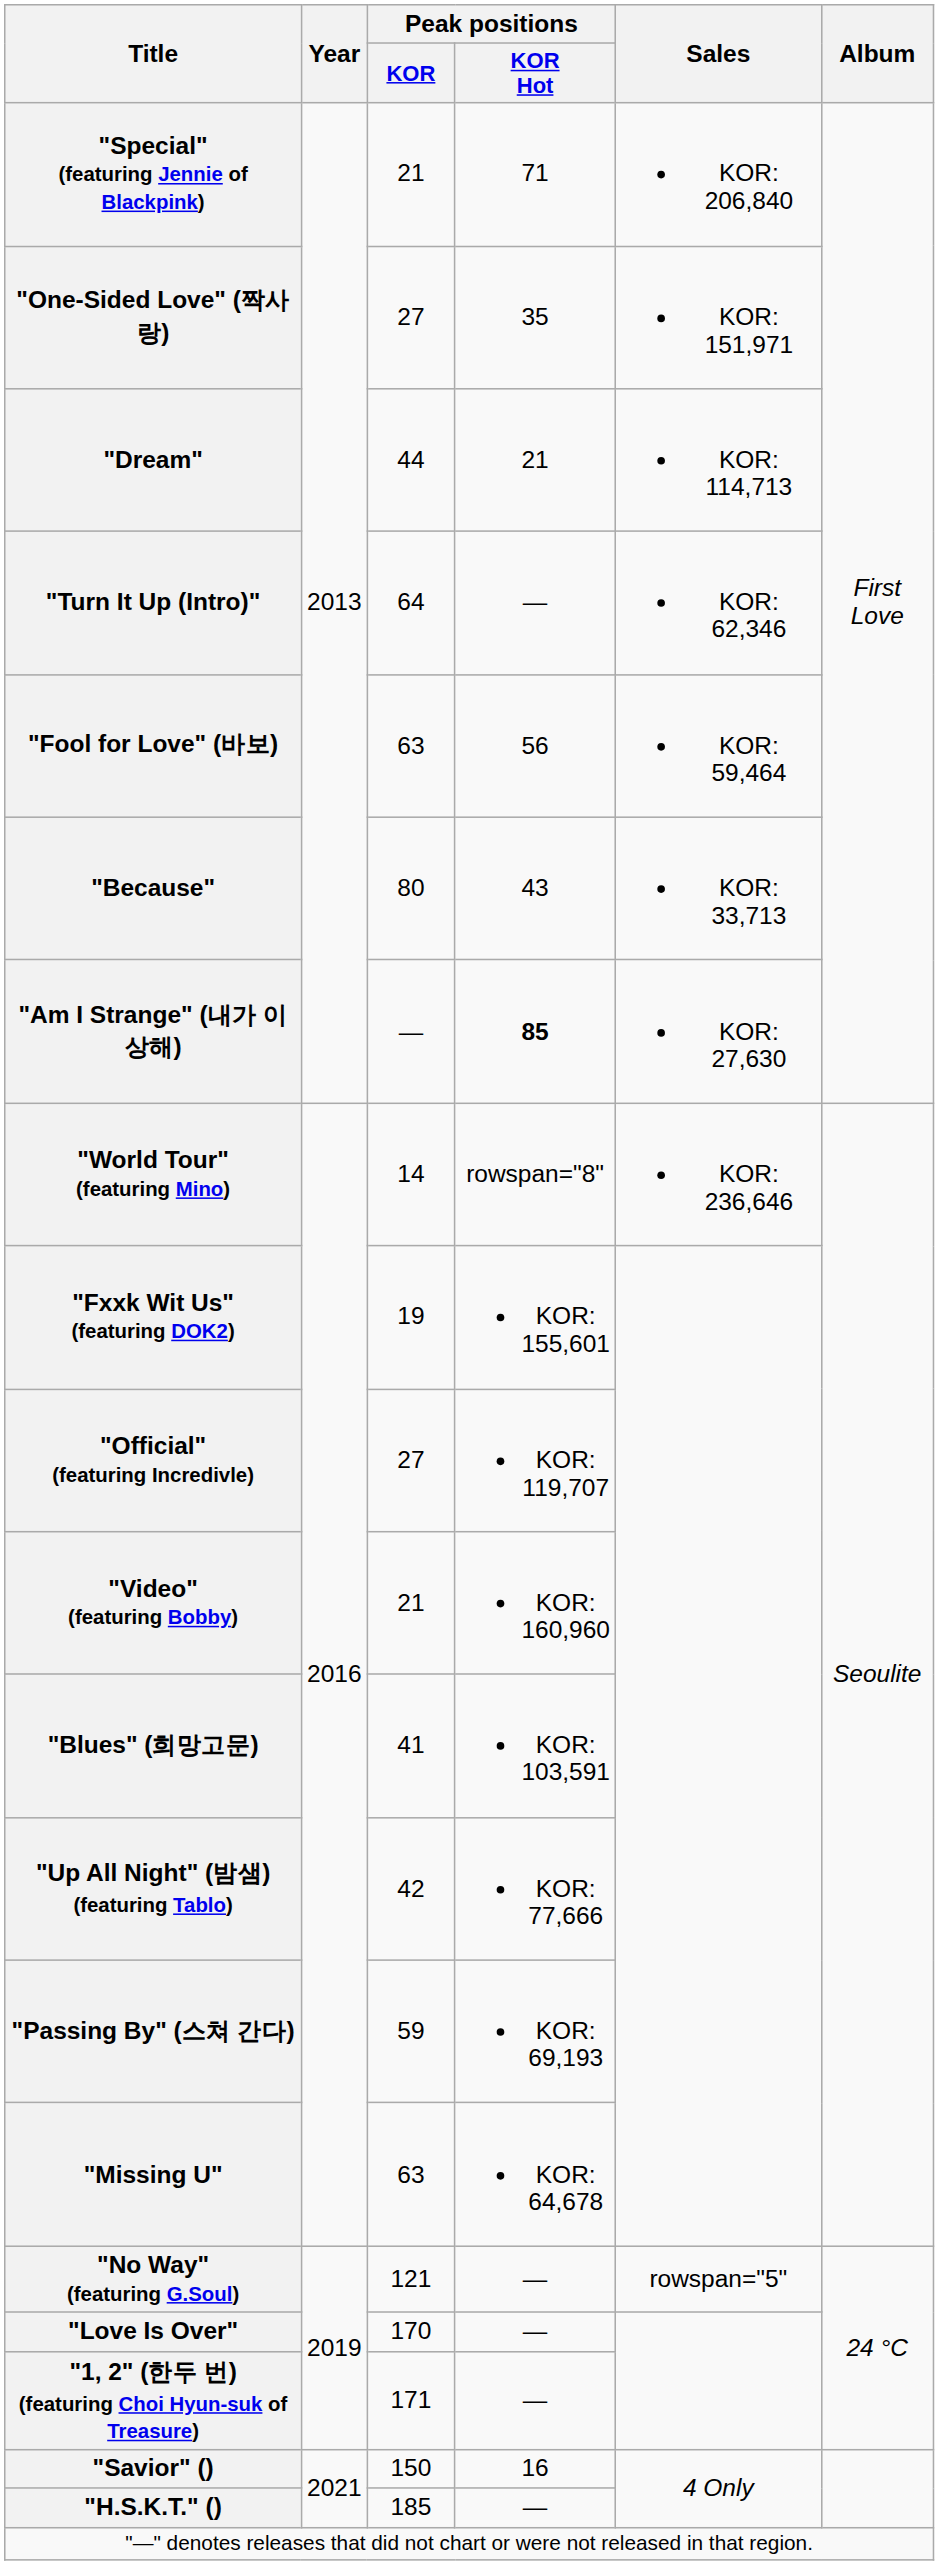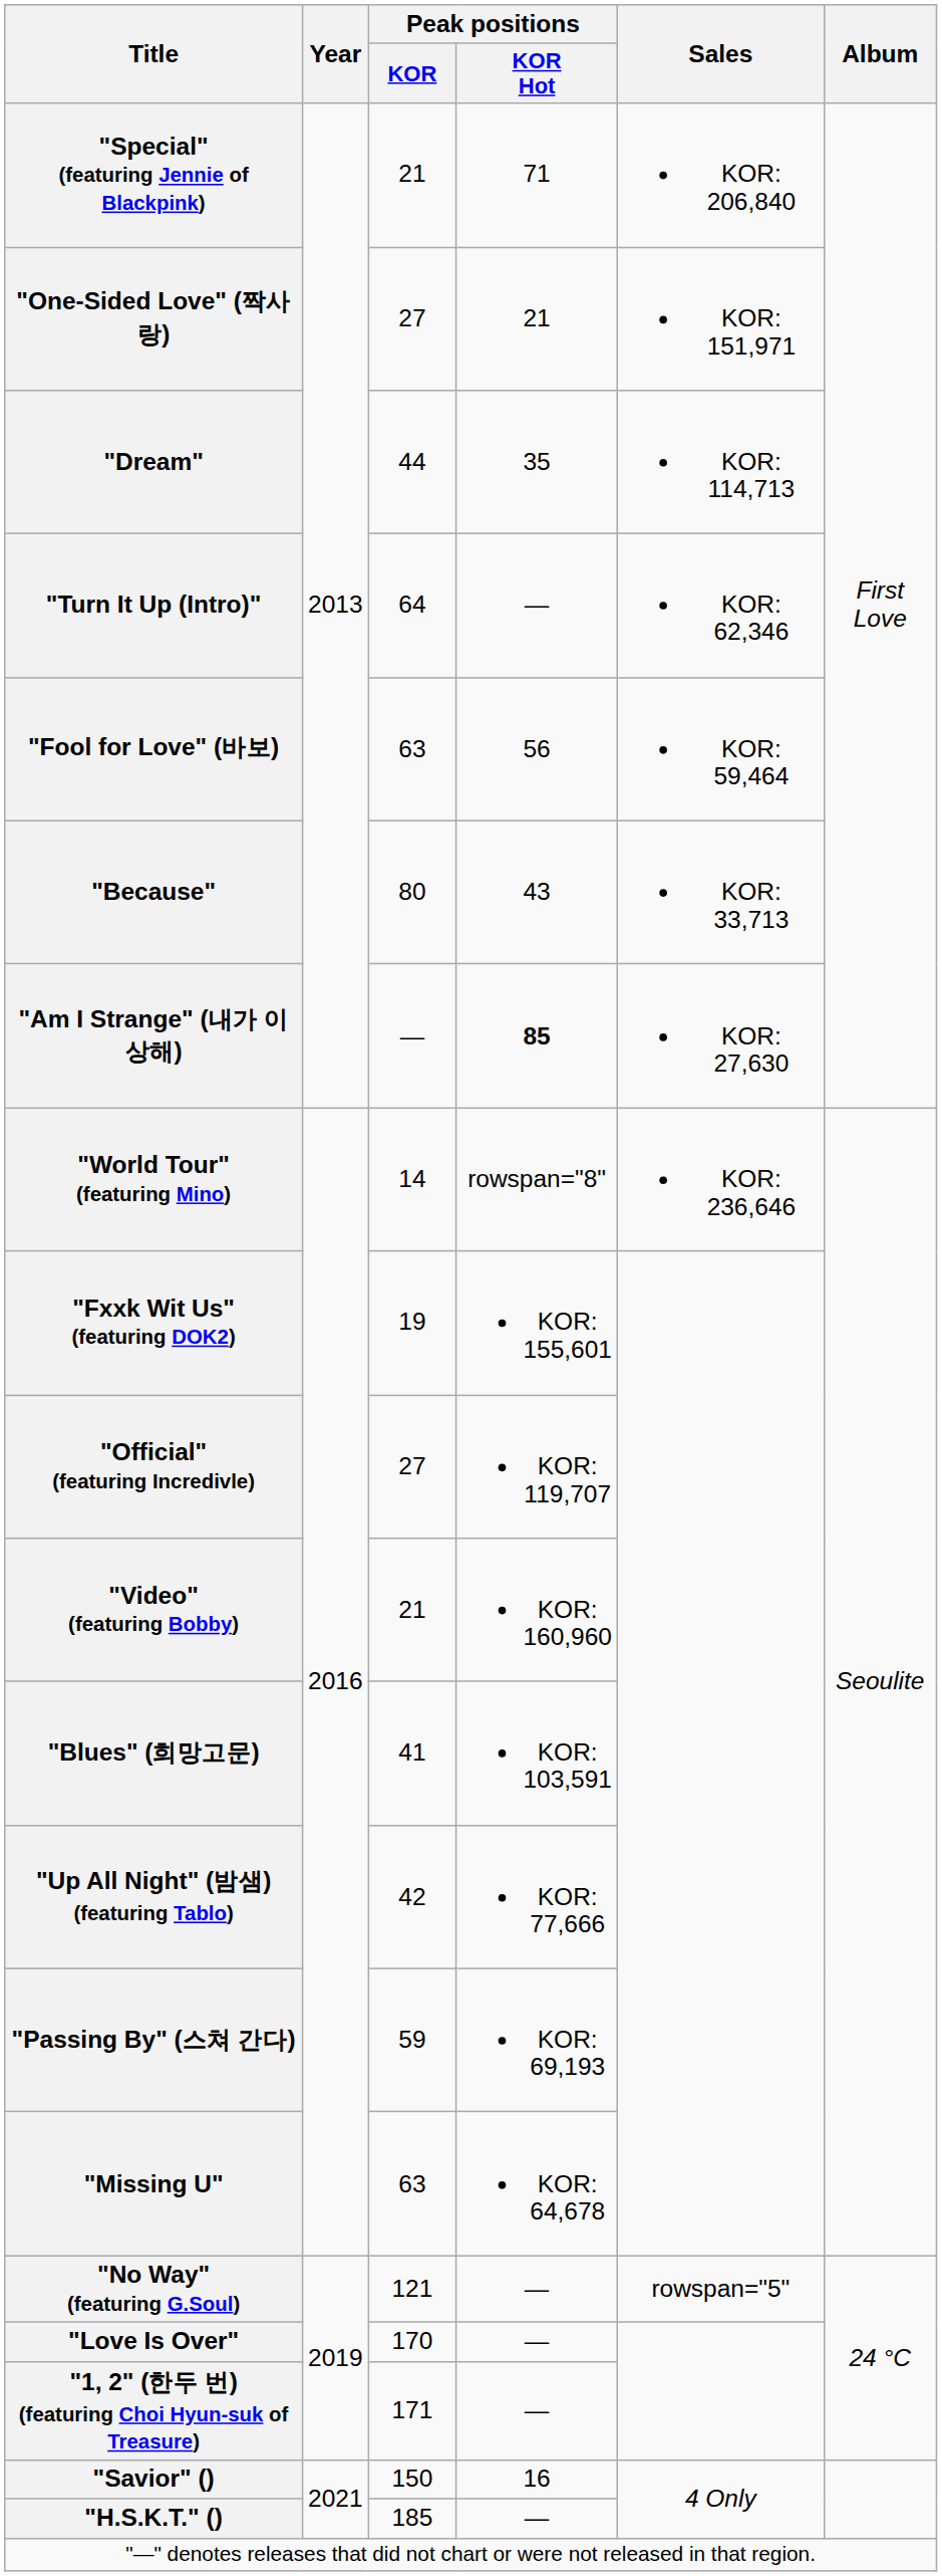"One-Sided Love" (짝사랑) | Peak positions / KOR Hot: 35 -> 21
"Dream" | Peak positions / KOR Hot: 21 -> 35
